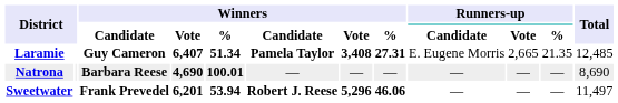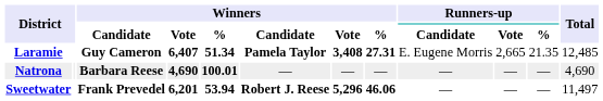Natrona | Total: 8,690 -> 4,690
